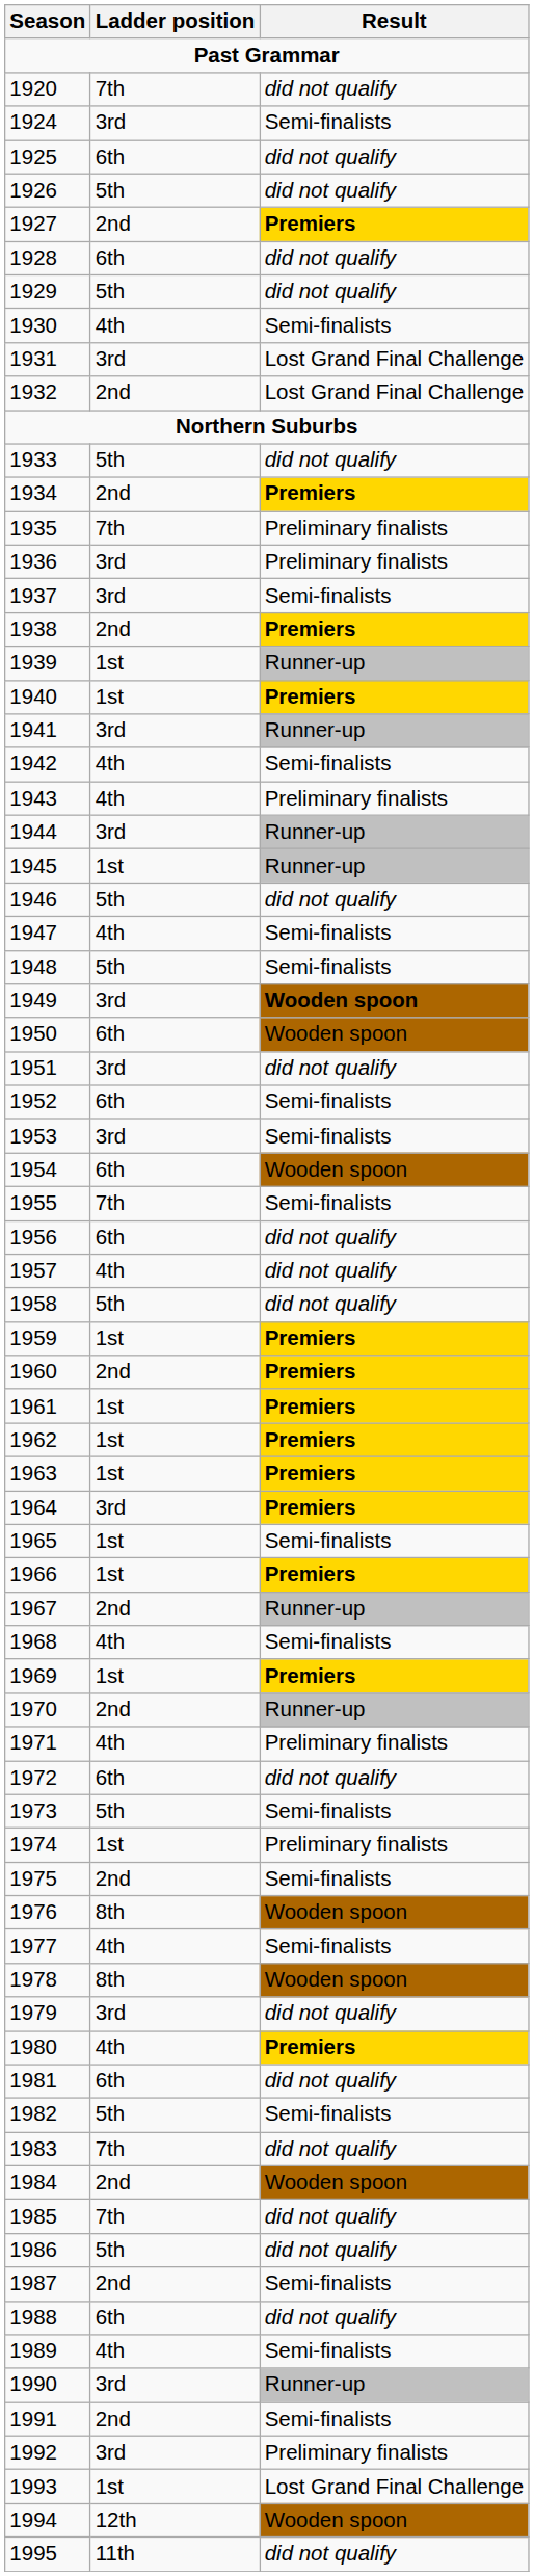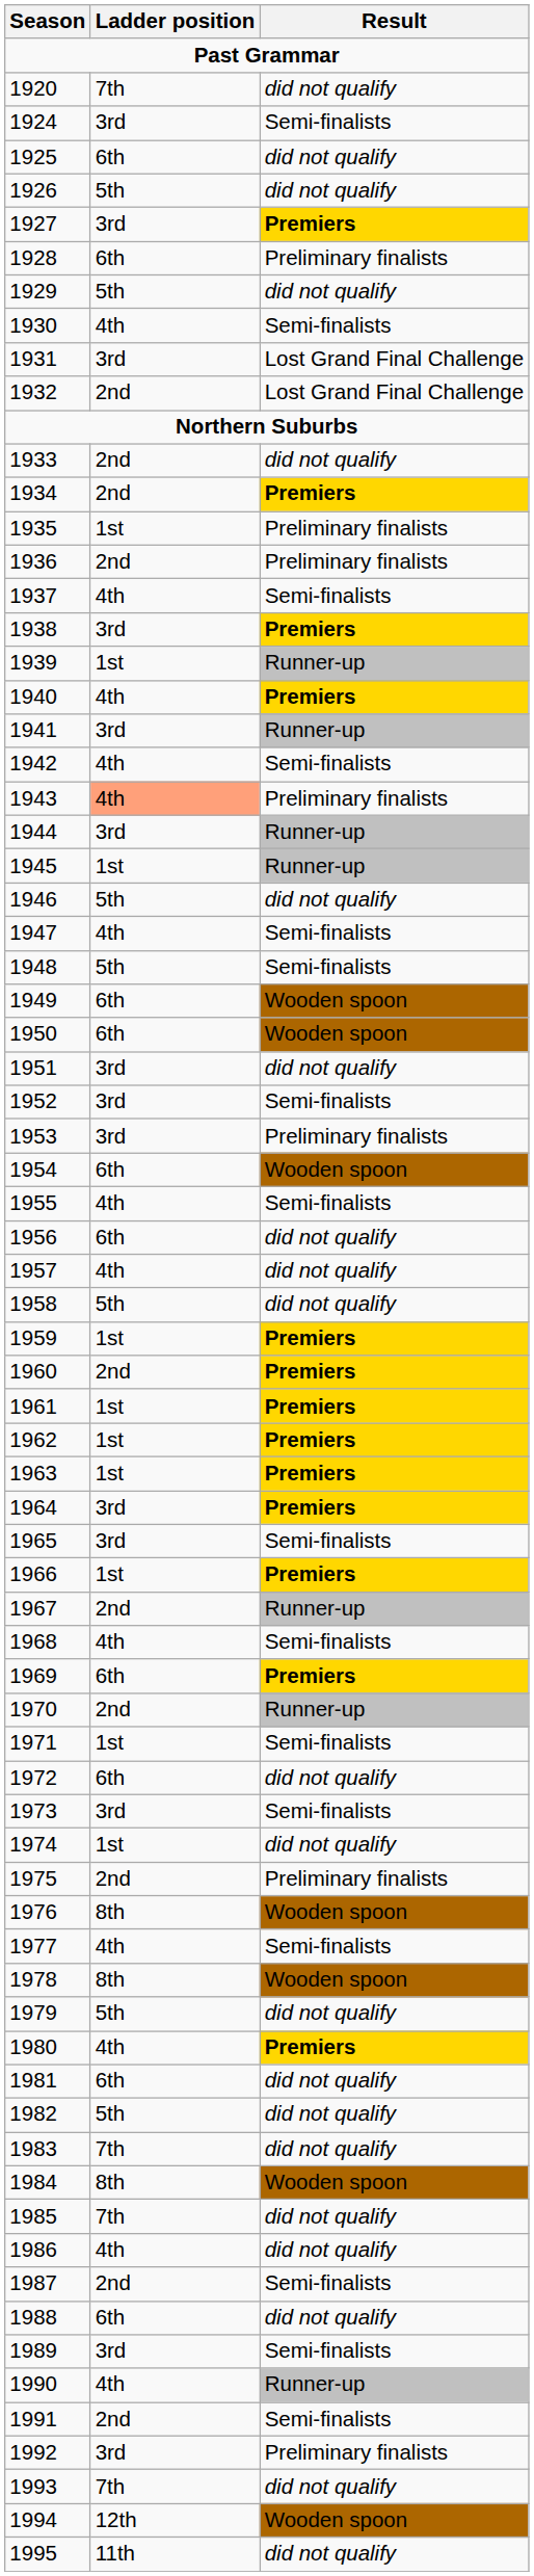1927 | Ladder position: 2nd -> 3rd
1928 | Result: did not qualify -> Preliminary finalists
1933 | Ladder position: 5th -> 2nd
1935 | Ladder position: 7th -> 1st
1936 | Ladder position: 3rd -> 2nd
1937 | Ladder position: 3rd -> 4th
1938 | Ladder position: 2nd -> 3rd
1940 | Ladder position: 1st -> 4th
1943 | Ladder position: no background -> lightsalmon background
1949 | Ladder position: 3rd -> 6th
1949 | Result: bold -> normal
1952 | Ladder position: 6th -> 3rd
1953 | Result: Semi-finalists -> Preliminary finalists
1955 | Ladder position: 7th -> 4th
1965 | Ladder position: 1st -> 3rd
1969 | Ladder position: 1st -> 6th
1971 | Ladder position: 4th -> 1st
1971 | Result: Preliminary finalists -> Semi-finalists
1973 | Ladder position: 5th -> 3rd
1974 | Result: Preliminary finalists -> did not qualify
1975 | Result: Semi-finalists -> Preliminary finalists
1979 | Ladder position: 3rd -> 5th
1982 | Result: Semi-finalists -> did not qualify
1984 | Ladder position: 2nd -> 8th
1986 | Ladder position: 5th -> 4th
1989 | Ladder position: 4th -> 3rd
1990 | Ladder position: 3rd -> 4th
1993 | Ladder position: 1st -> 7th
1993 | Result: Lost Grand Final Challenge -> did not qualify
